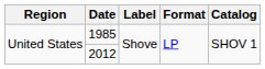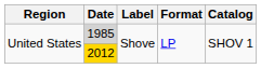1985 | Date: no background -> lightgrey background
2012 | Date: no background -> gold background
